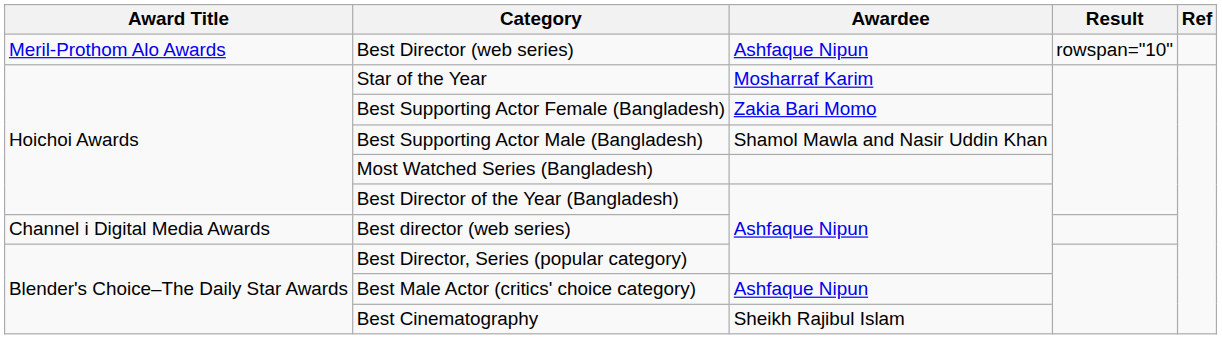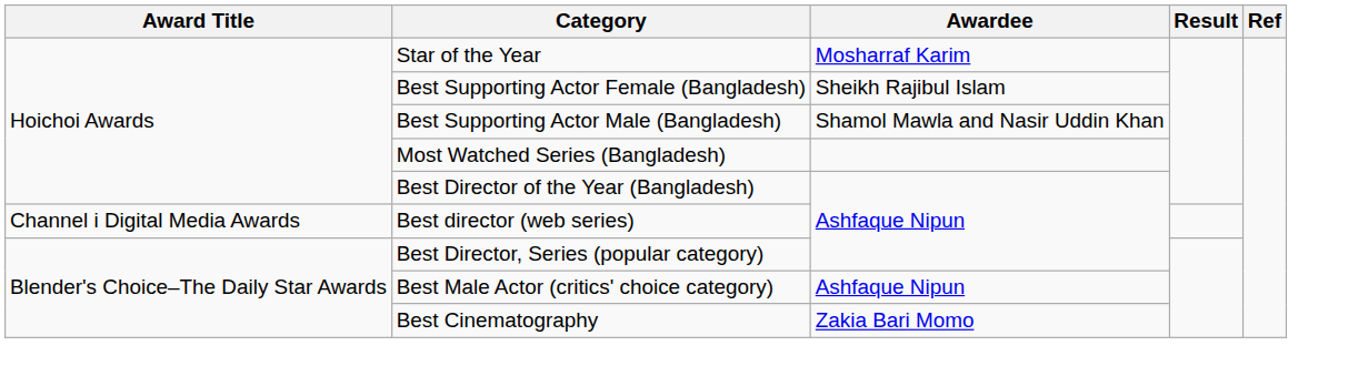- row: Meril-Prothom Alo Awards | Best Director (web series) | Ashfaque Nipun | rowspan="10"
Best Supporting Actor Female (Bangladesh) | Awardee: Zakia Bari Momo -> Sheikh Rajibul Islam
Best Cinematography | Awardee: Sheikh Rajibul Islam -> Zakia Bari Momo
